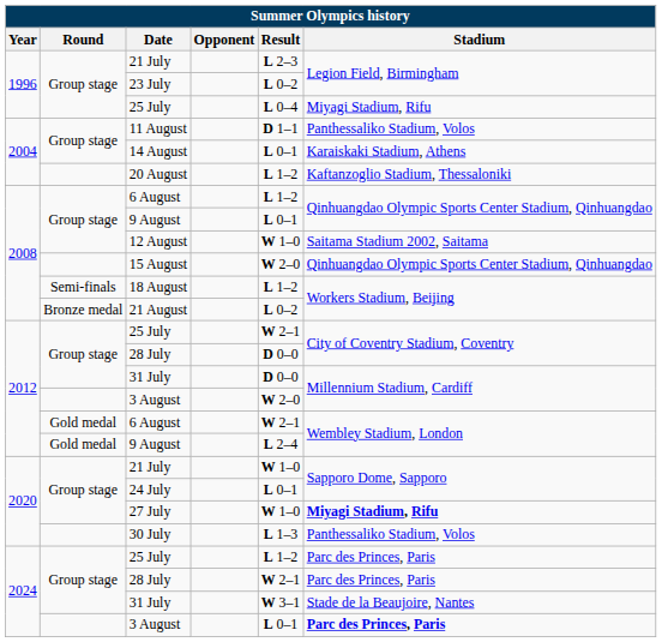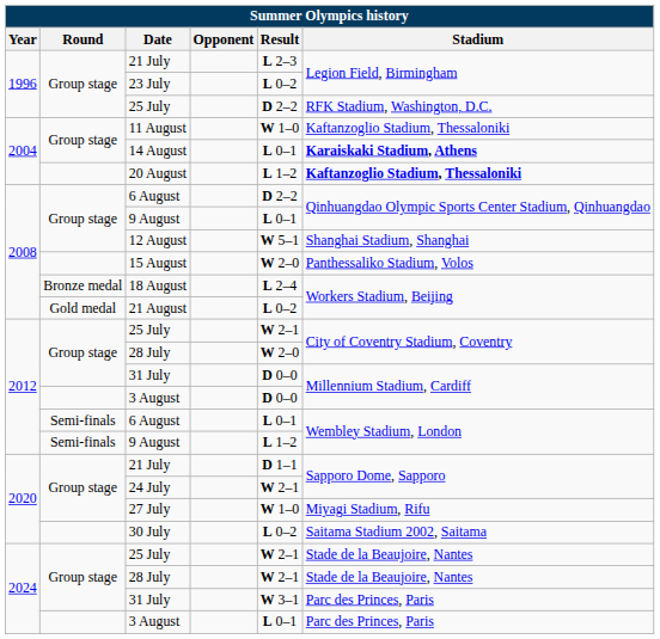1996 / 25 July | Result: L 0–4 -> D 2–2
1996 / 25 July | Stadium: Miyagi Stadium, Rifu -> RFK Stadium, Washington, D.C.
11 August | Result: D 1–1 -> W 1–0
11 August | Stadium: Panthessaliko Stadium, Volos -> Kaftanzoglio Stadium, Thessaloniki
14 August | Stadium: normal -> bold
20 August | Stadium: normal -> bold
2008 / 6 August | Result: L 1–2 -> D 2–2
12 August | Result: W 1–0 -> W 5–1
12 August | Stadium: Saitama Stadium 2002, Saitama -> Shanghai Stadium, Shanghai
15 August | Stadium: Qinhuangdao Olympic Sports Center Stadium, Qinhuangdao -> Panthessaliko Stadium, Volos
18 August | Round: Semi-finals -> Bronze medal
18 August | Result: L 1–2 -> L 2–4
21 August | Round: Bronze medal -> Gold medal
2012 / 28 July | Result: D 0–0 -> W 2–0
2012 / 3 August | Result: W 2–0 -> D 0–0
2012 / 6 August | Round: Gold medal -> Semi-finals
2012 / 6 August | Result: W 2–1 -> L 0–1
2012 / 9 August | Round: Gold medal -> Semi-finals
2012 / 9 August | Result: L 2–4 -> L 1–2
2020 / 21 July | Result: W 1–0 -> D 1–1
24 July | Result: L 0–1 -> W 2–1
27 July | Stadium: bold -> normal
30 July | Result: L 1–3 -> L 0–2
30 July | Stadium: Panthessaliko Stadium, Volos -> Saitama Stadium 2002, Saitama
2024 / 25 July | Result: L 1–2 -> W 2–1
2024 / 25 July | Stadium: Parc des Princes, Paris -> Stade de la Beaujoire, Nantes
2024 / 28 July | Stadium: Parc des Princes, Paris -> Stade de la Beaujoire, Nantes
2024 / 31 July | Stadium: Stade de la Beaujoire, Nantes -> Parc des Princes, Paris
2024 / 3 August | Stadium: bold -> normal
